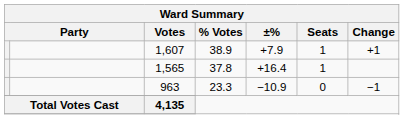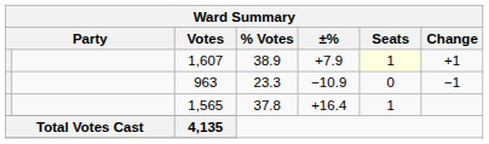1,607 | Seats: no background -> lightyellow background
rows swapped: 1,565 <-> 963
